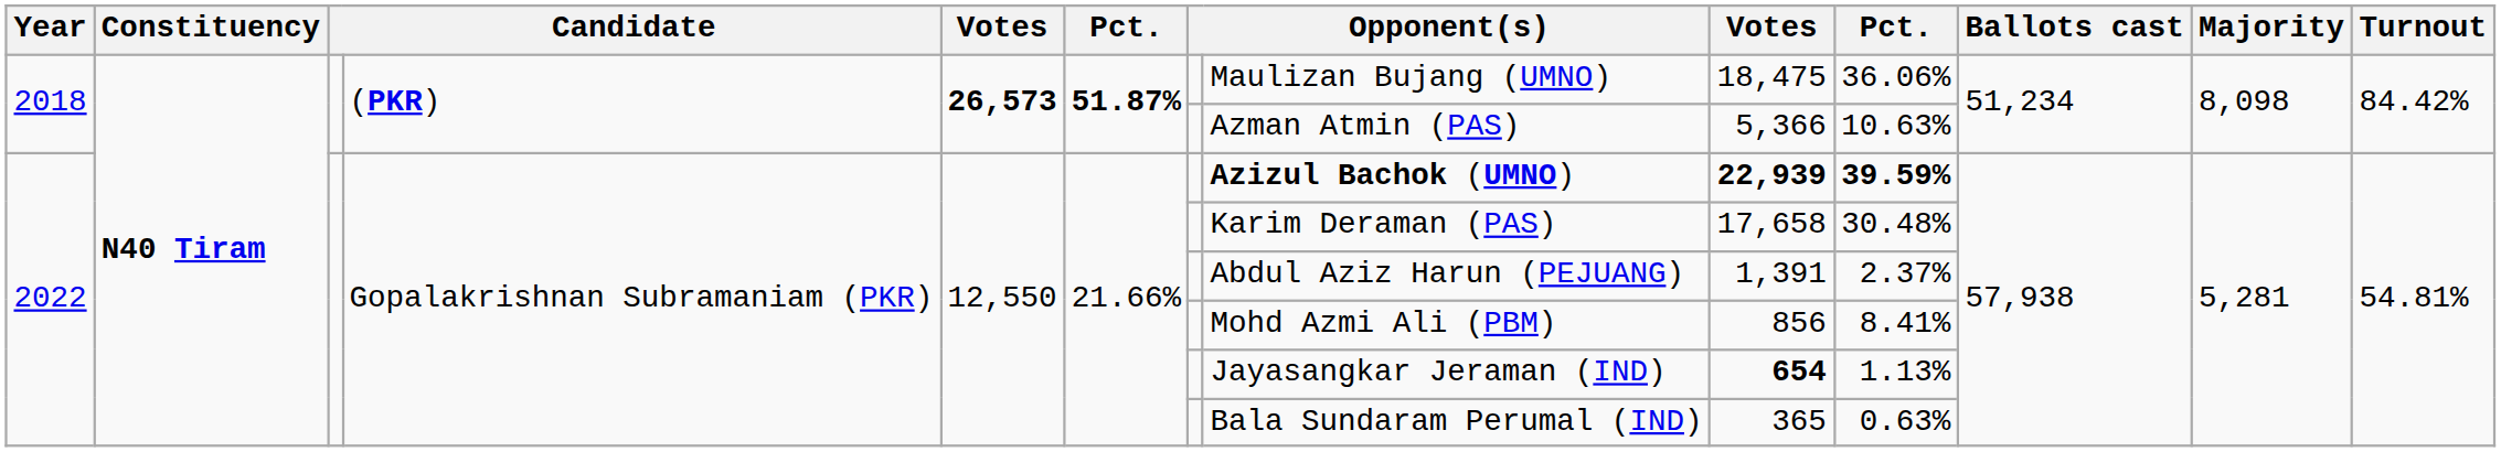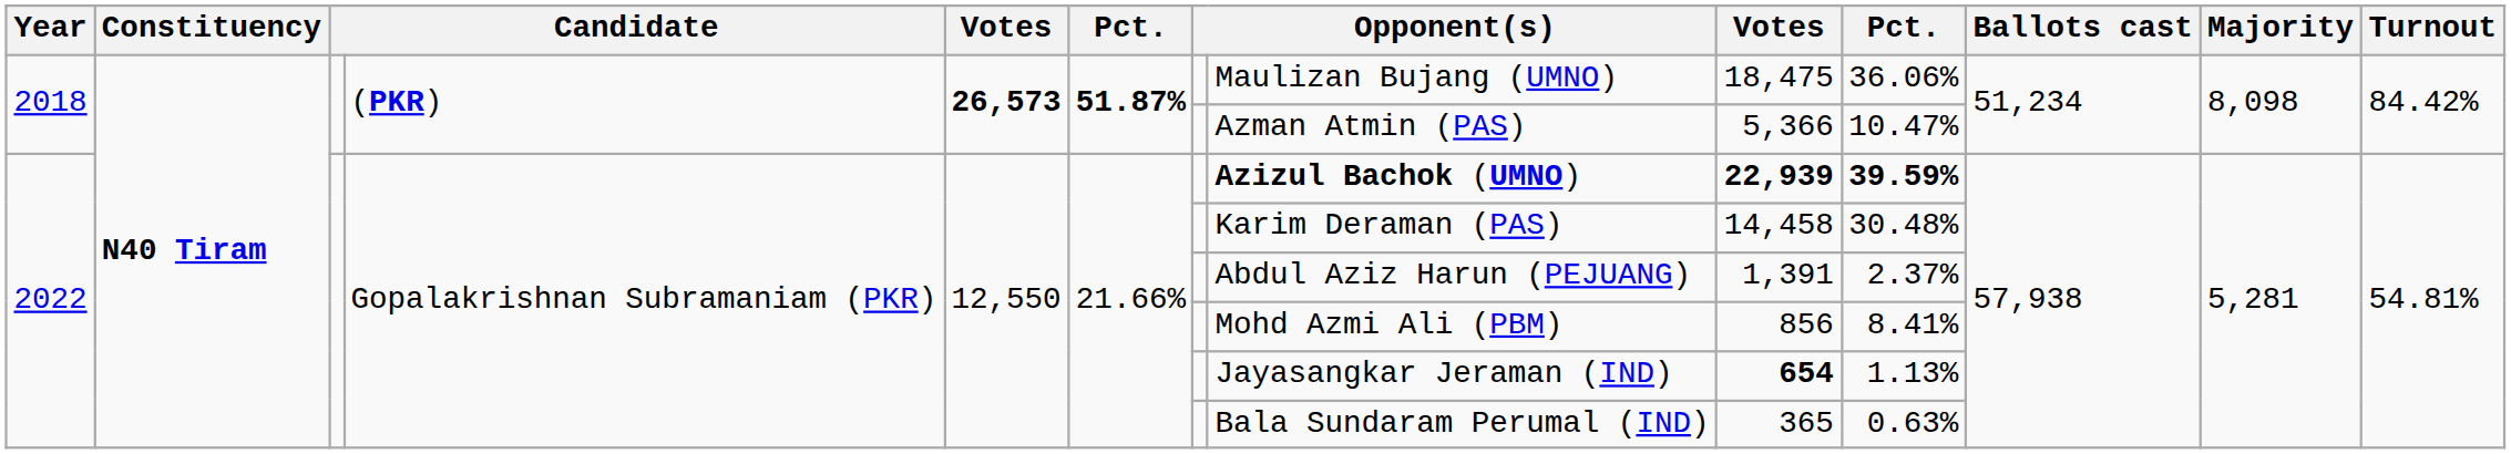row 3 | column 10: 10.63% -> 10.47%
row 5 | column 9: 17,658 -> 14,458
